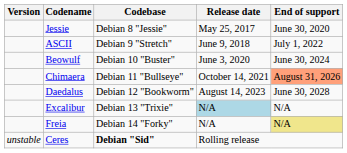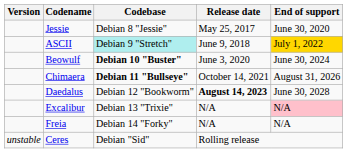ASCII | Codebase: no background -> paleturquoise background
ASCII | End of support: no background -> gold background
Beowulf | Codebase: normal -> bold
Chimaera | Codebase: normal -> bold
Chimaera | End of support: lightsalmon background -> no background
Daedalus | Release date: normal -> bold
Excalibur | Release date: lightblue background -> no background
Excalibur | End of support: no background -> pink background
Freia | End of support: khaki background -> no background
Ceres | Codebase: bold -> normal
